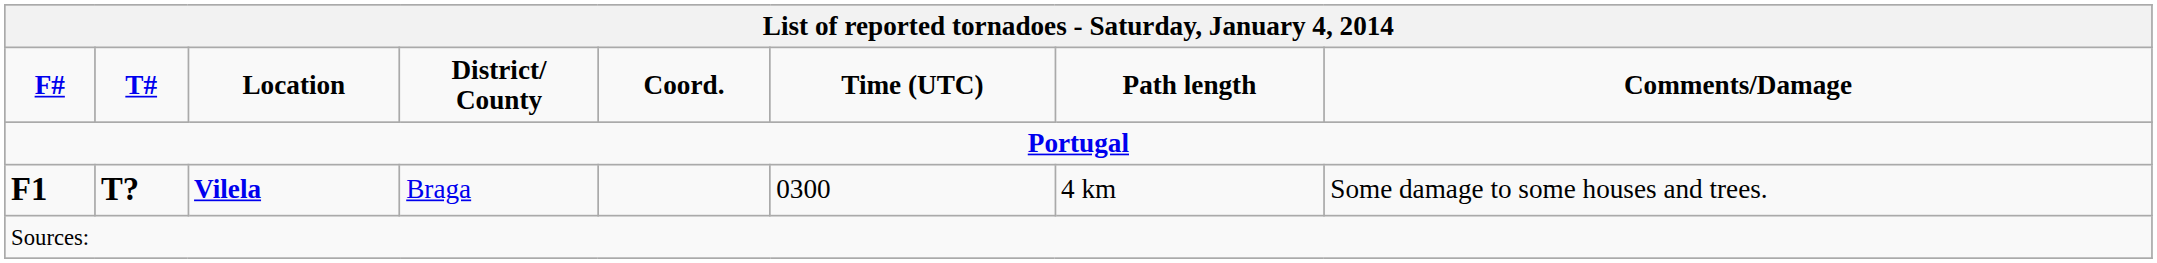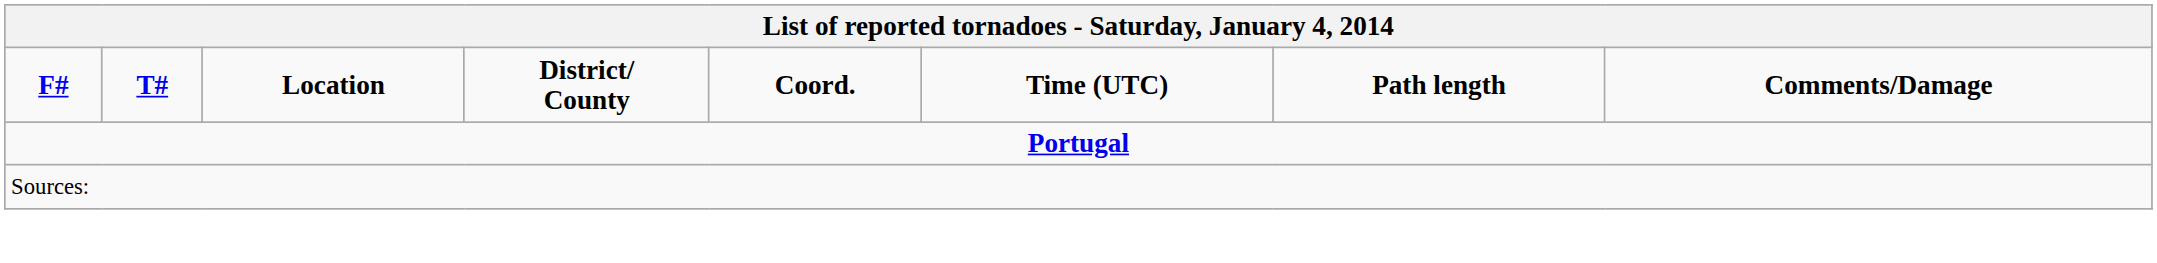- row: F1 | T? | Vilela | Braga | 0300 | 4 km | Some damage to some houses and trees.
